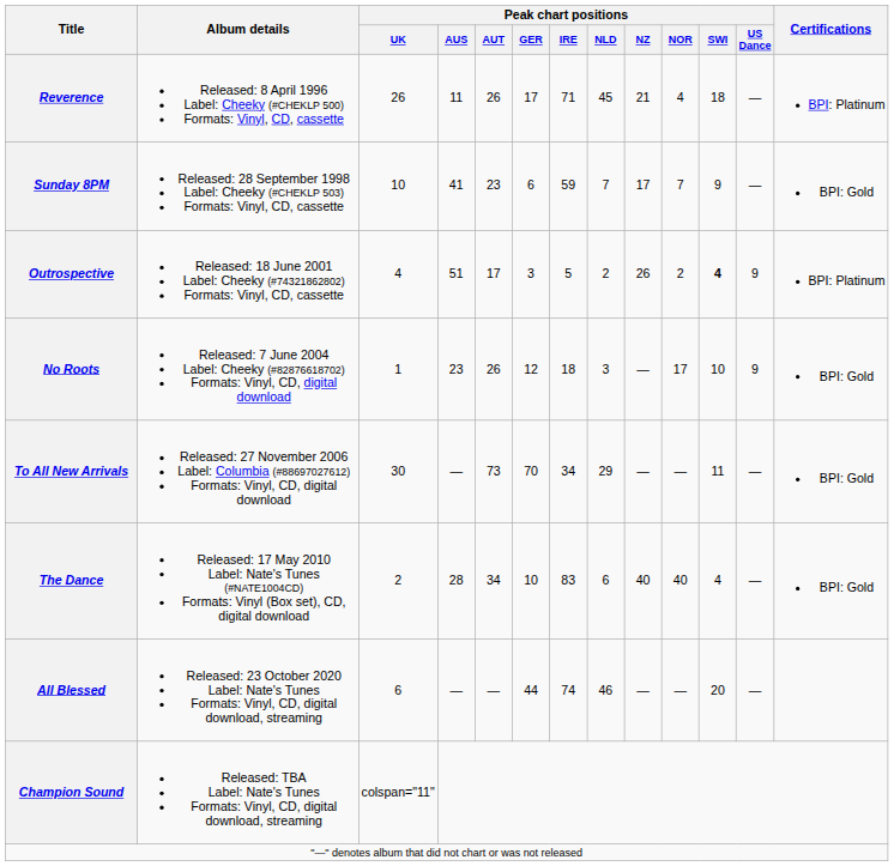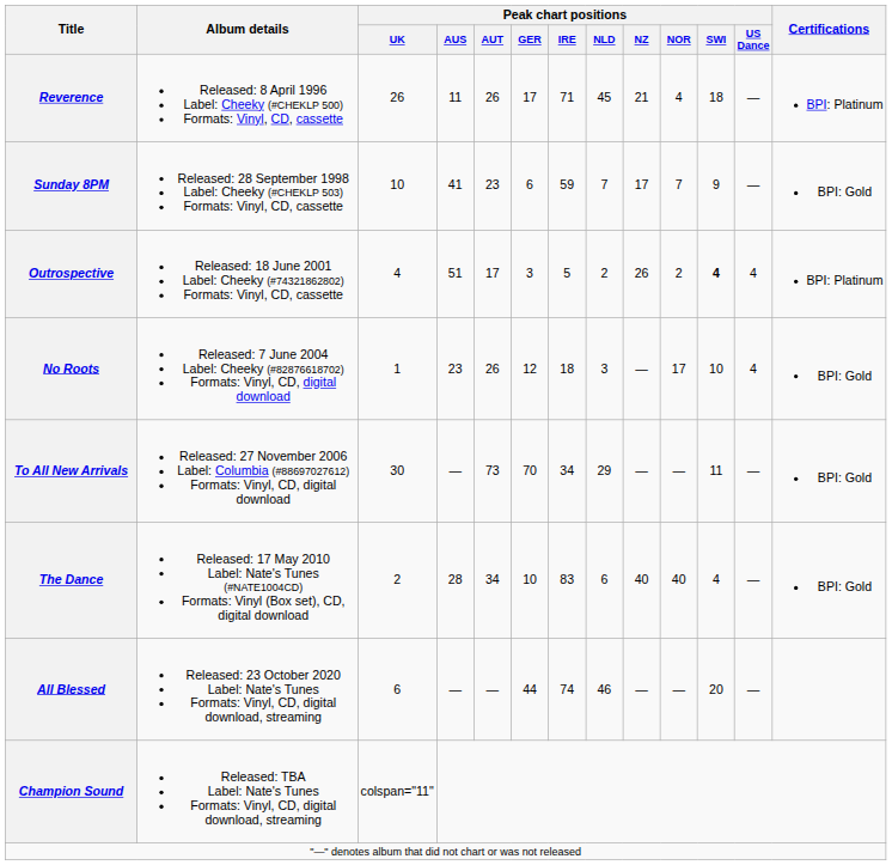Outrospective | Peak chart positions / US Dance: 9 -> 4
No Roots | Peak chart positions / US Dance: 9 -> 4
